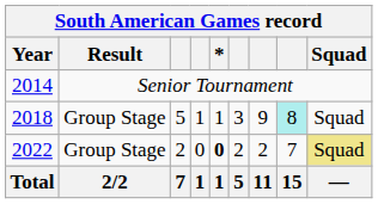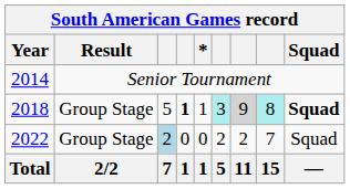2018 | column 4: normal -> bold
2018 | column 6: no background -> paleturquoise background
2018 | column 7: no background -> lightgrey background
2018 | Squad: normal -> bold
2022 | column 3: no background -> lightblue background
2022 | *: bold -> normal
2022 | Squad: khaki background -> no background
